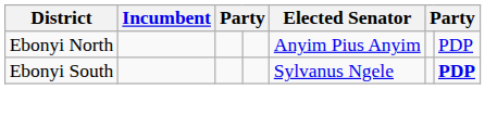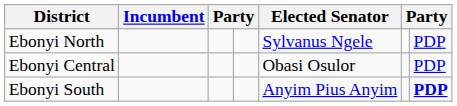Ebonyi North | Elected Senator: Anyim Pius Anyim -> Sylvanus Ngele
+ row: Ebonyi Central | Obasi Osulor | PDP
Ebonyi South | Elected Senator: Sylvanus Ngele -> Anyim Pius Anyim
